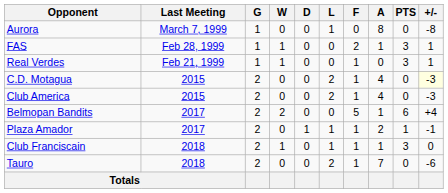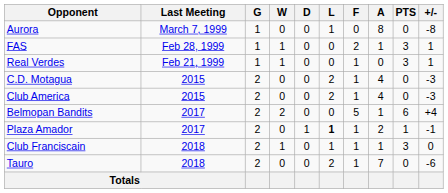C.D. Motagua | +/-: lightyellow background -> no background
Plaza Amador | L: normal -> bold
